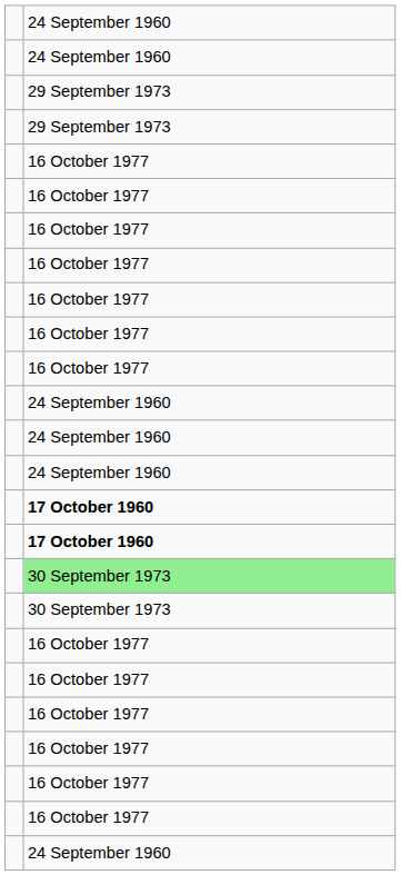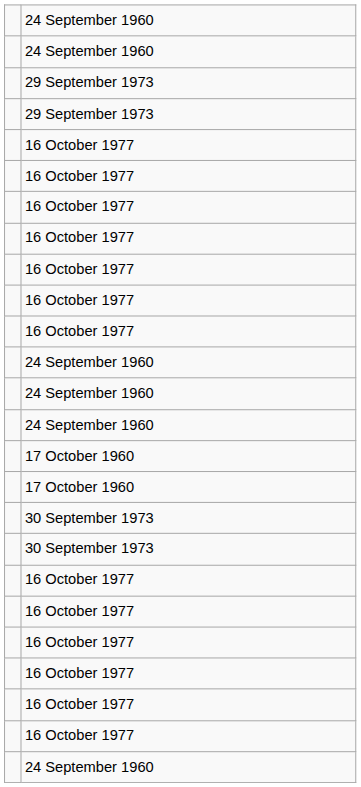row 15 | column 2: bold -> normal
row 16 | column 2: bold -> normal
row 17 | column 2: lightgreen background -> no background
